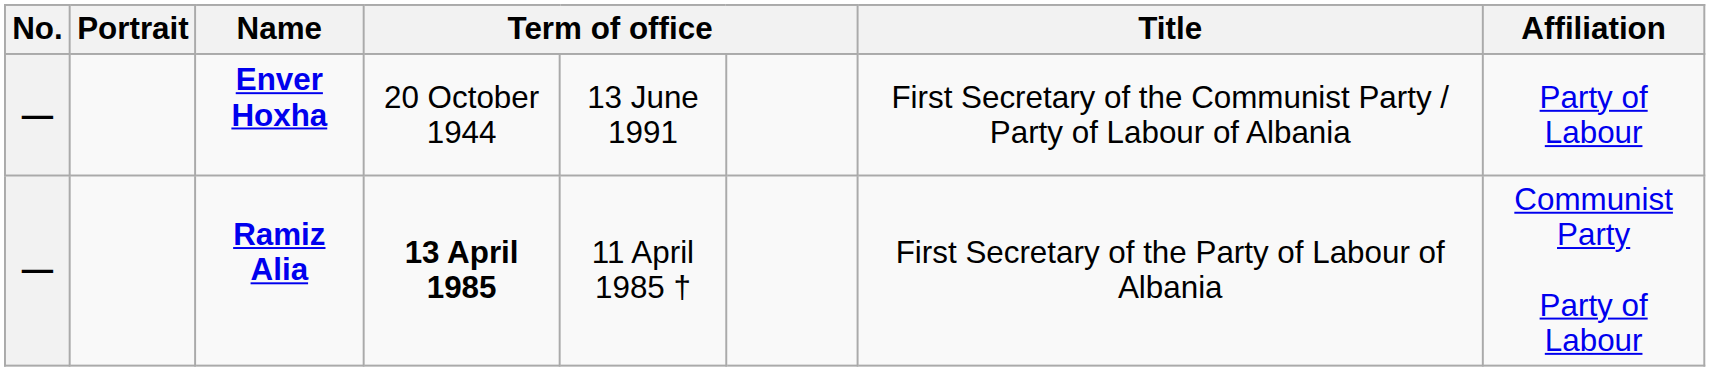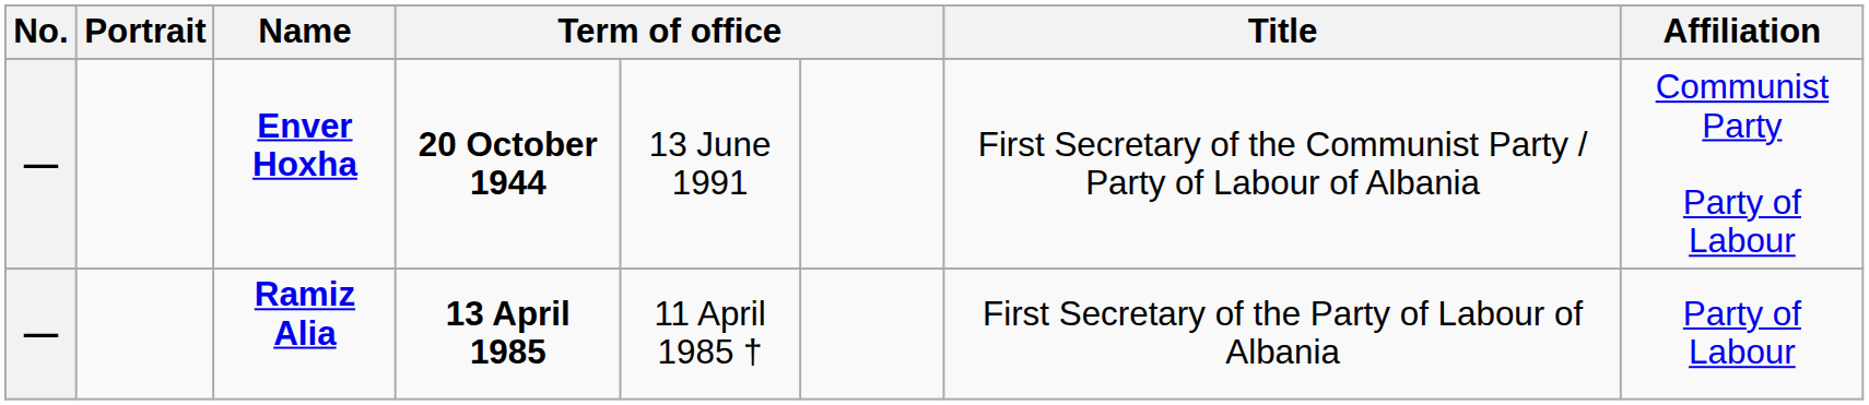Enver Hoxha | column 4: normal -> bold
Enver Hoxha | Affiliation: Party of Labour -> Communist Party Party of Labour
Ramiz Alia | Affiliation: Communist Party Party of Labour -> Party of Labour
